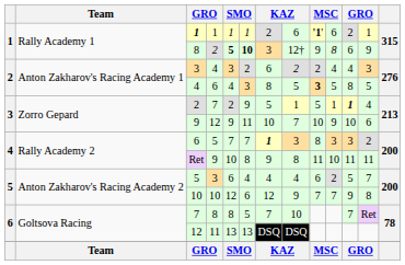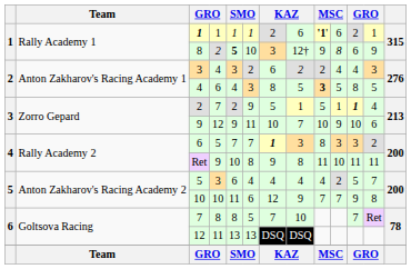row 3 | column 6: bold -> normal
row 10 | column 9: 6 -> 4
row 11 | column 5: 12 -> 11
